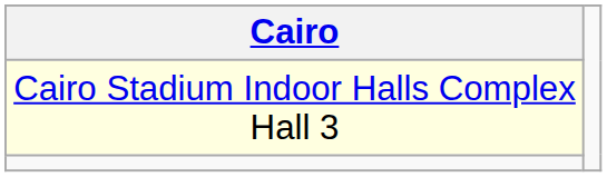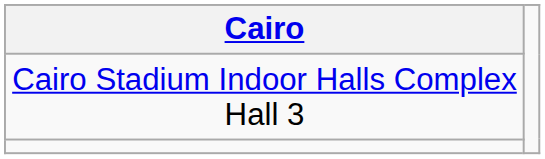Cairo Stadium Indoor Halls Complex Hall 3 | Cairo: lightyellow background -> no background
